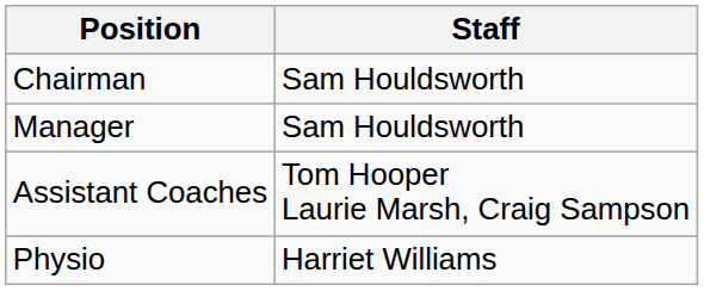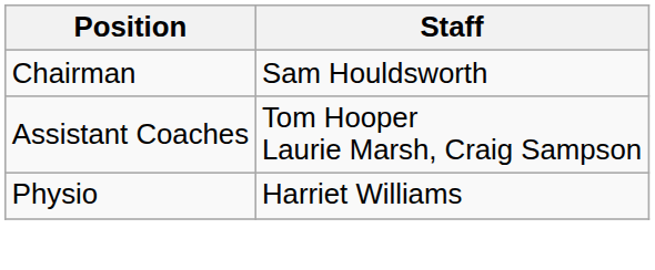- row: Manager | Sam Houldsworth
